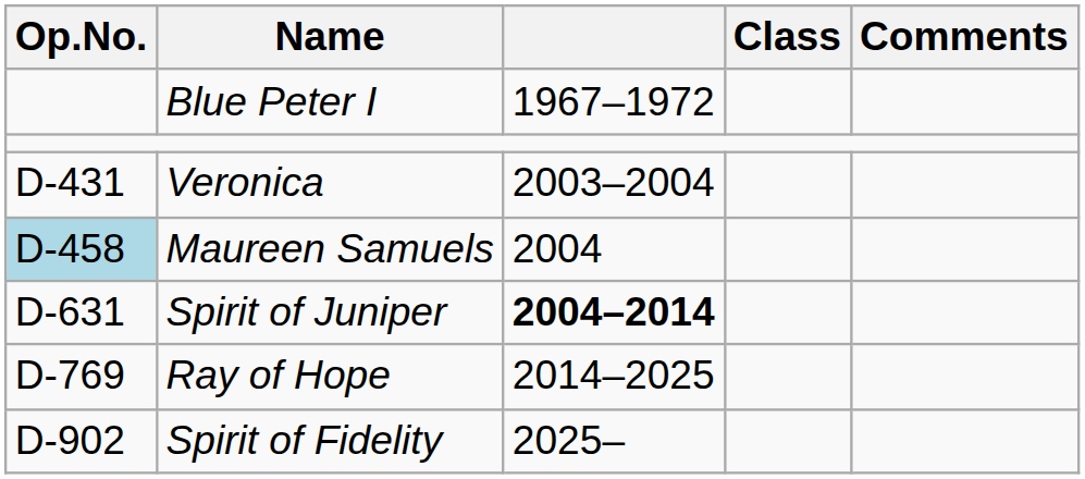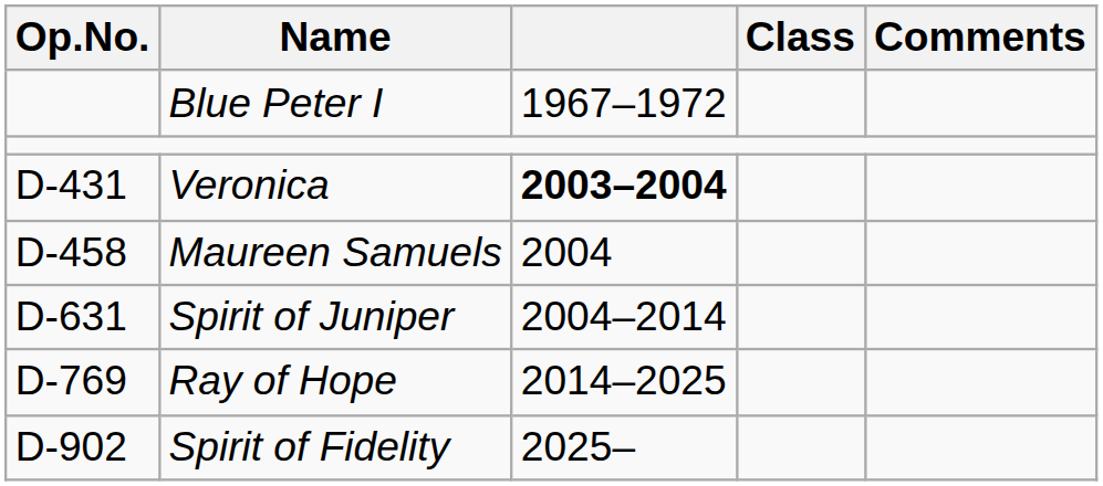Veronica | column 3: normal -> bold
Maureen Samuels | Op.No.: lightblue background -> no background
Spirit of Juniper | column 3: bold -> normal
